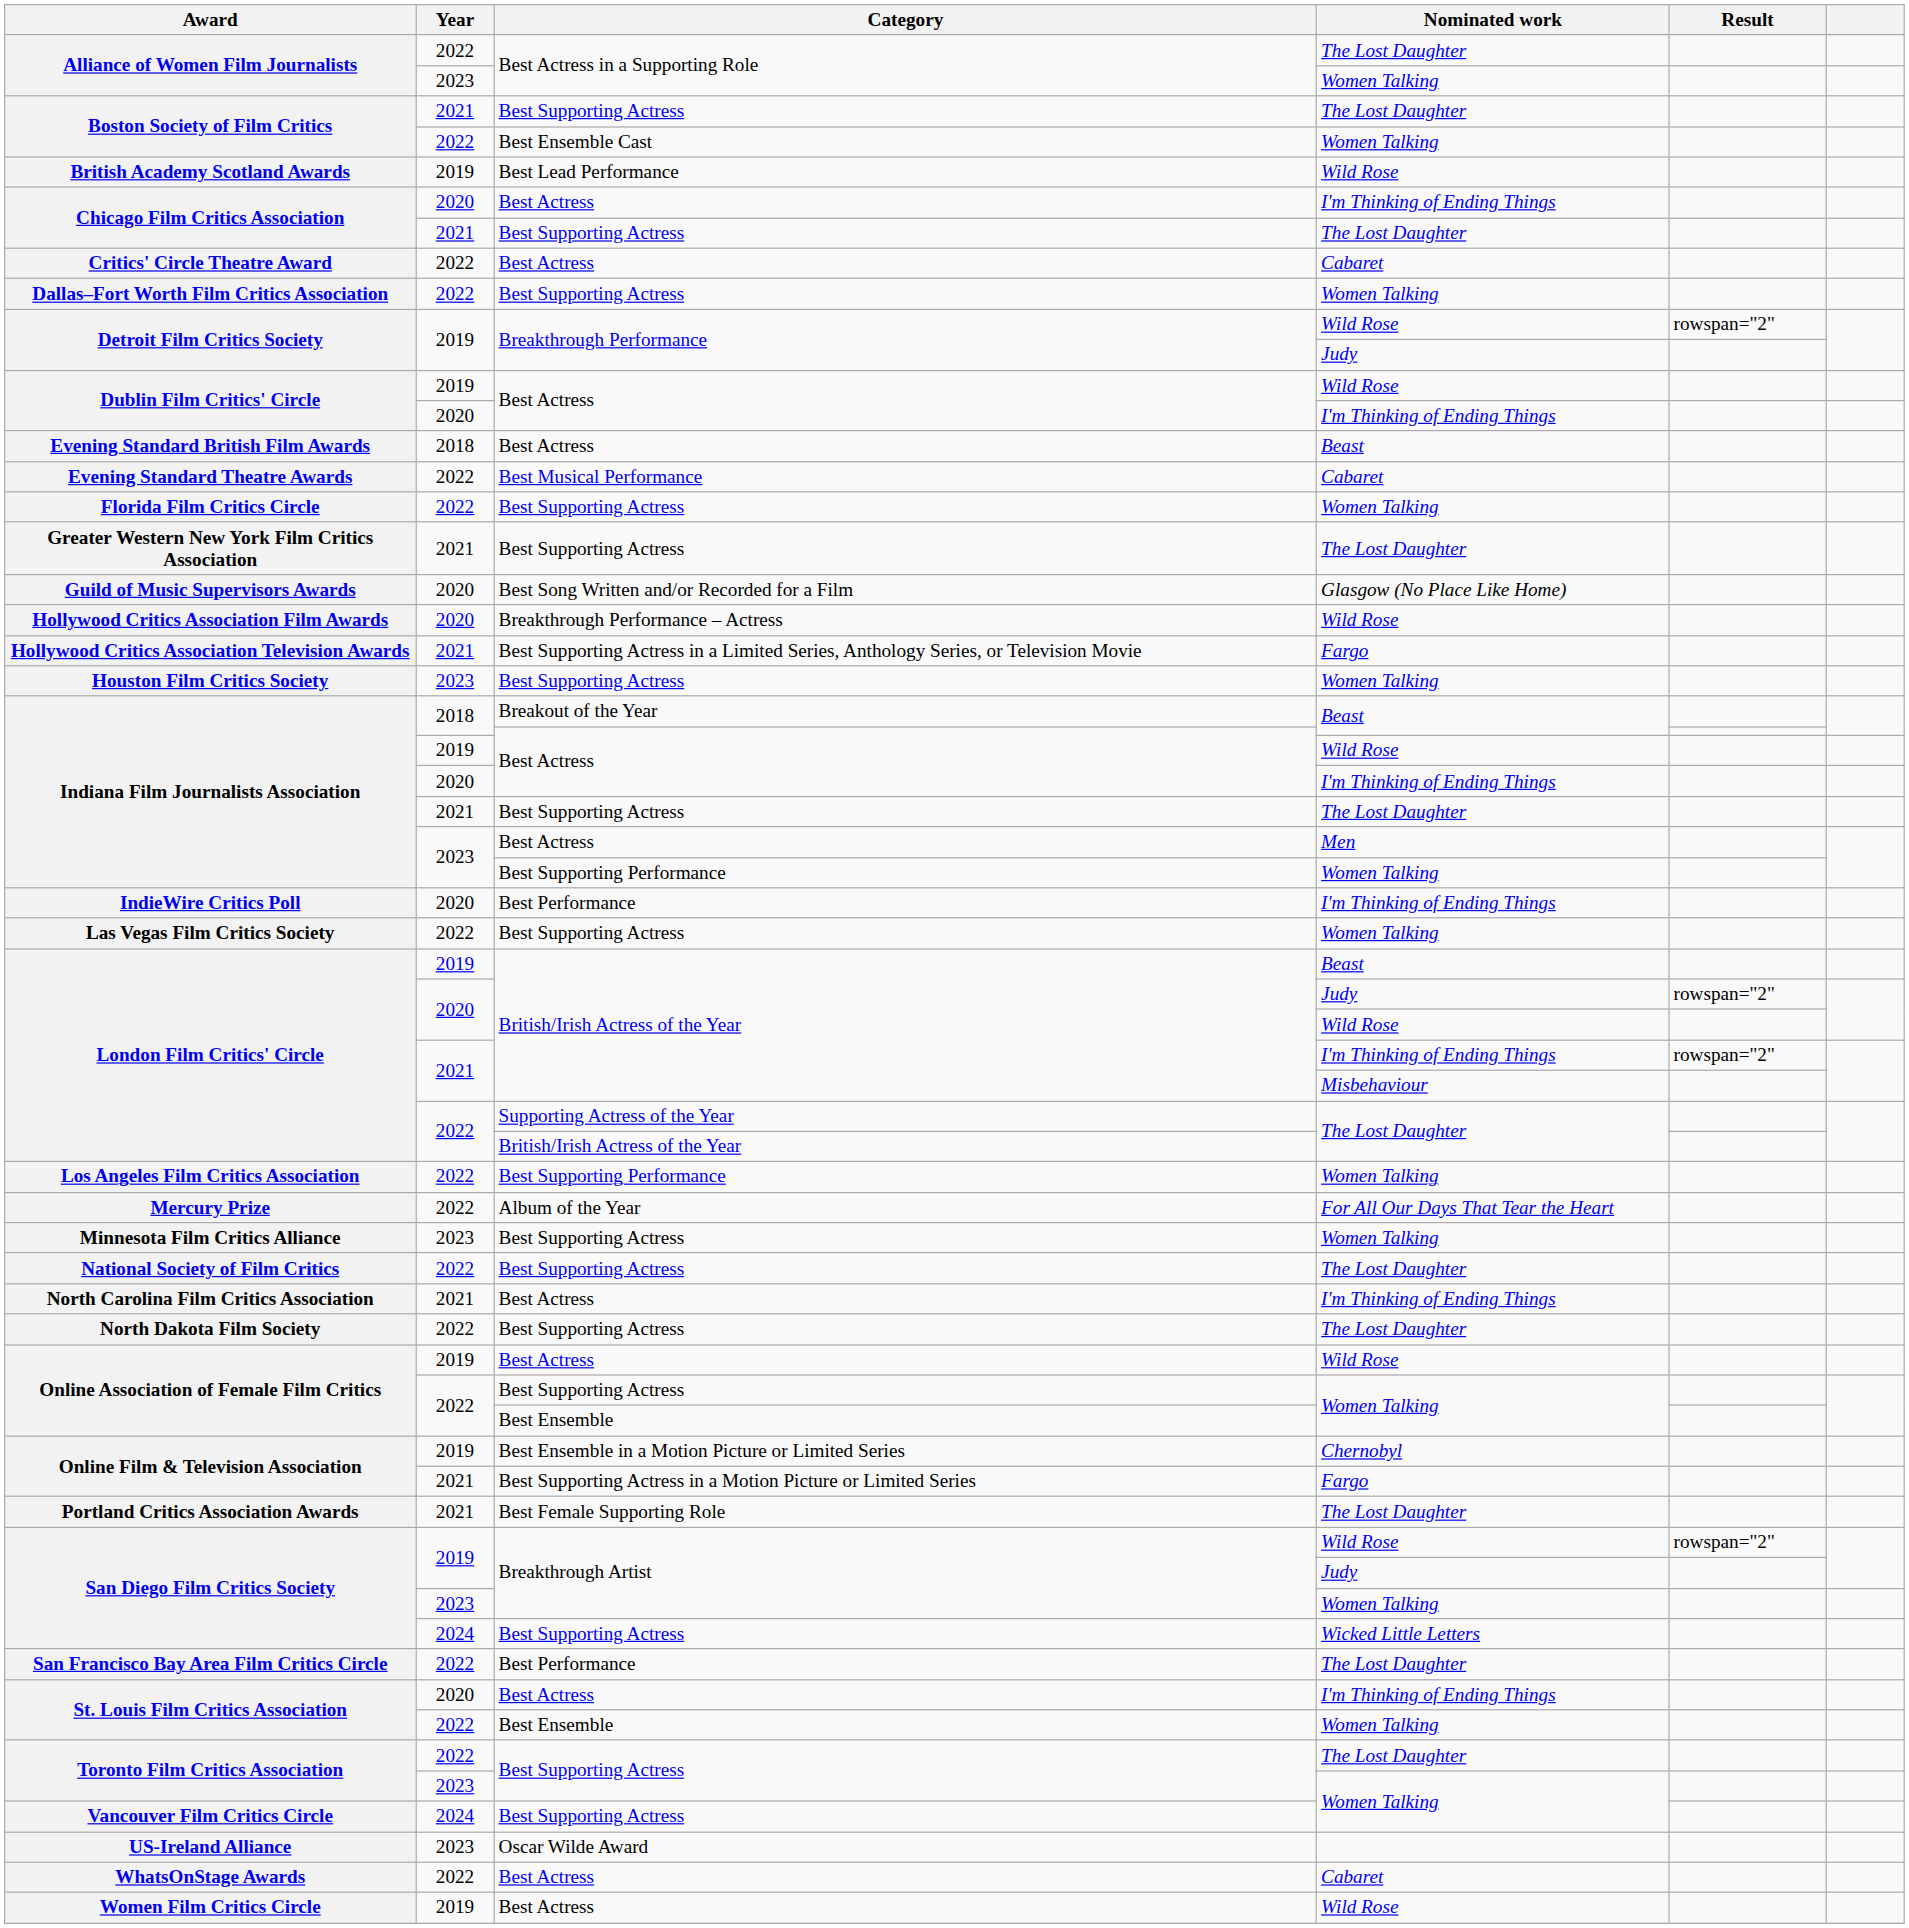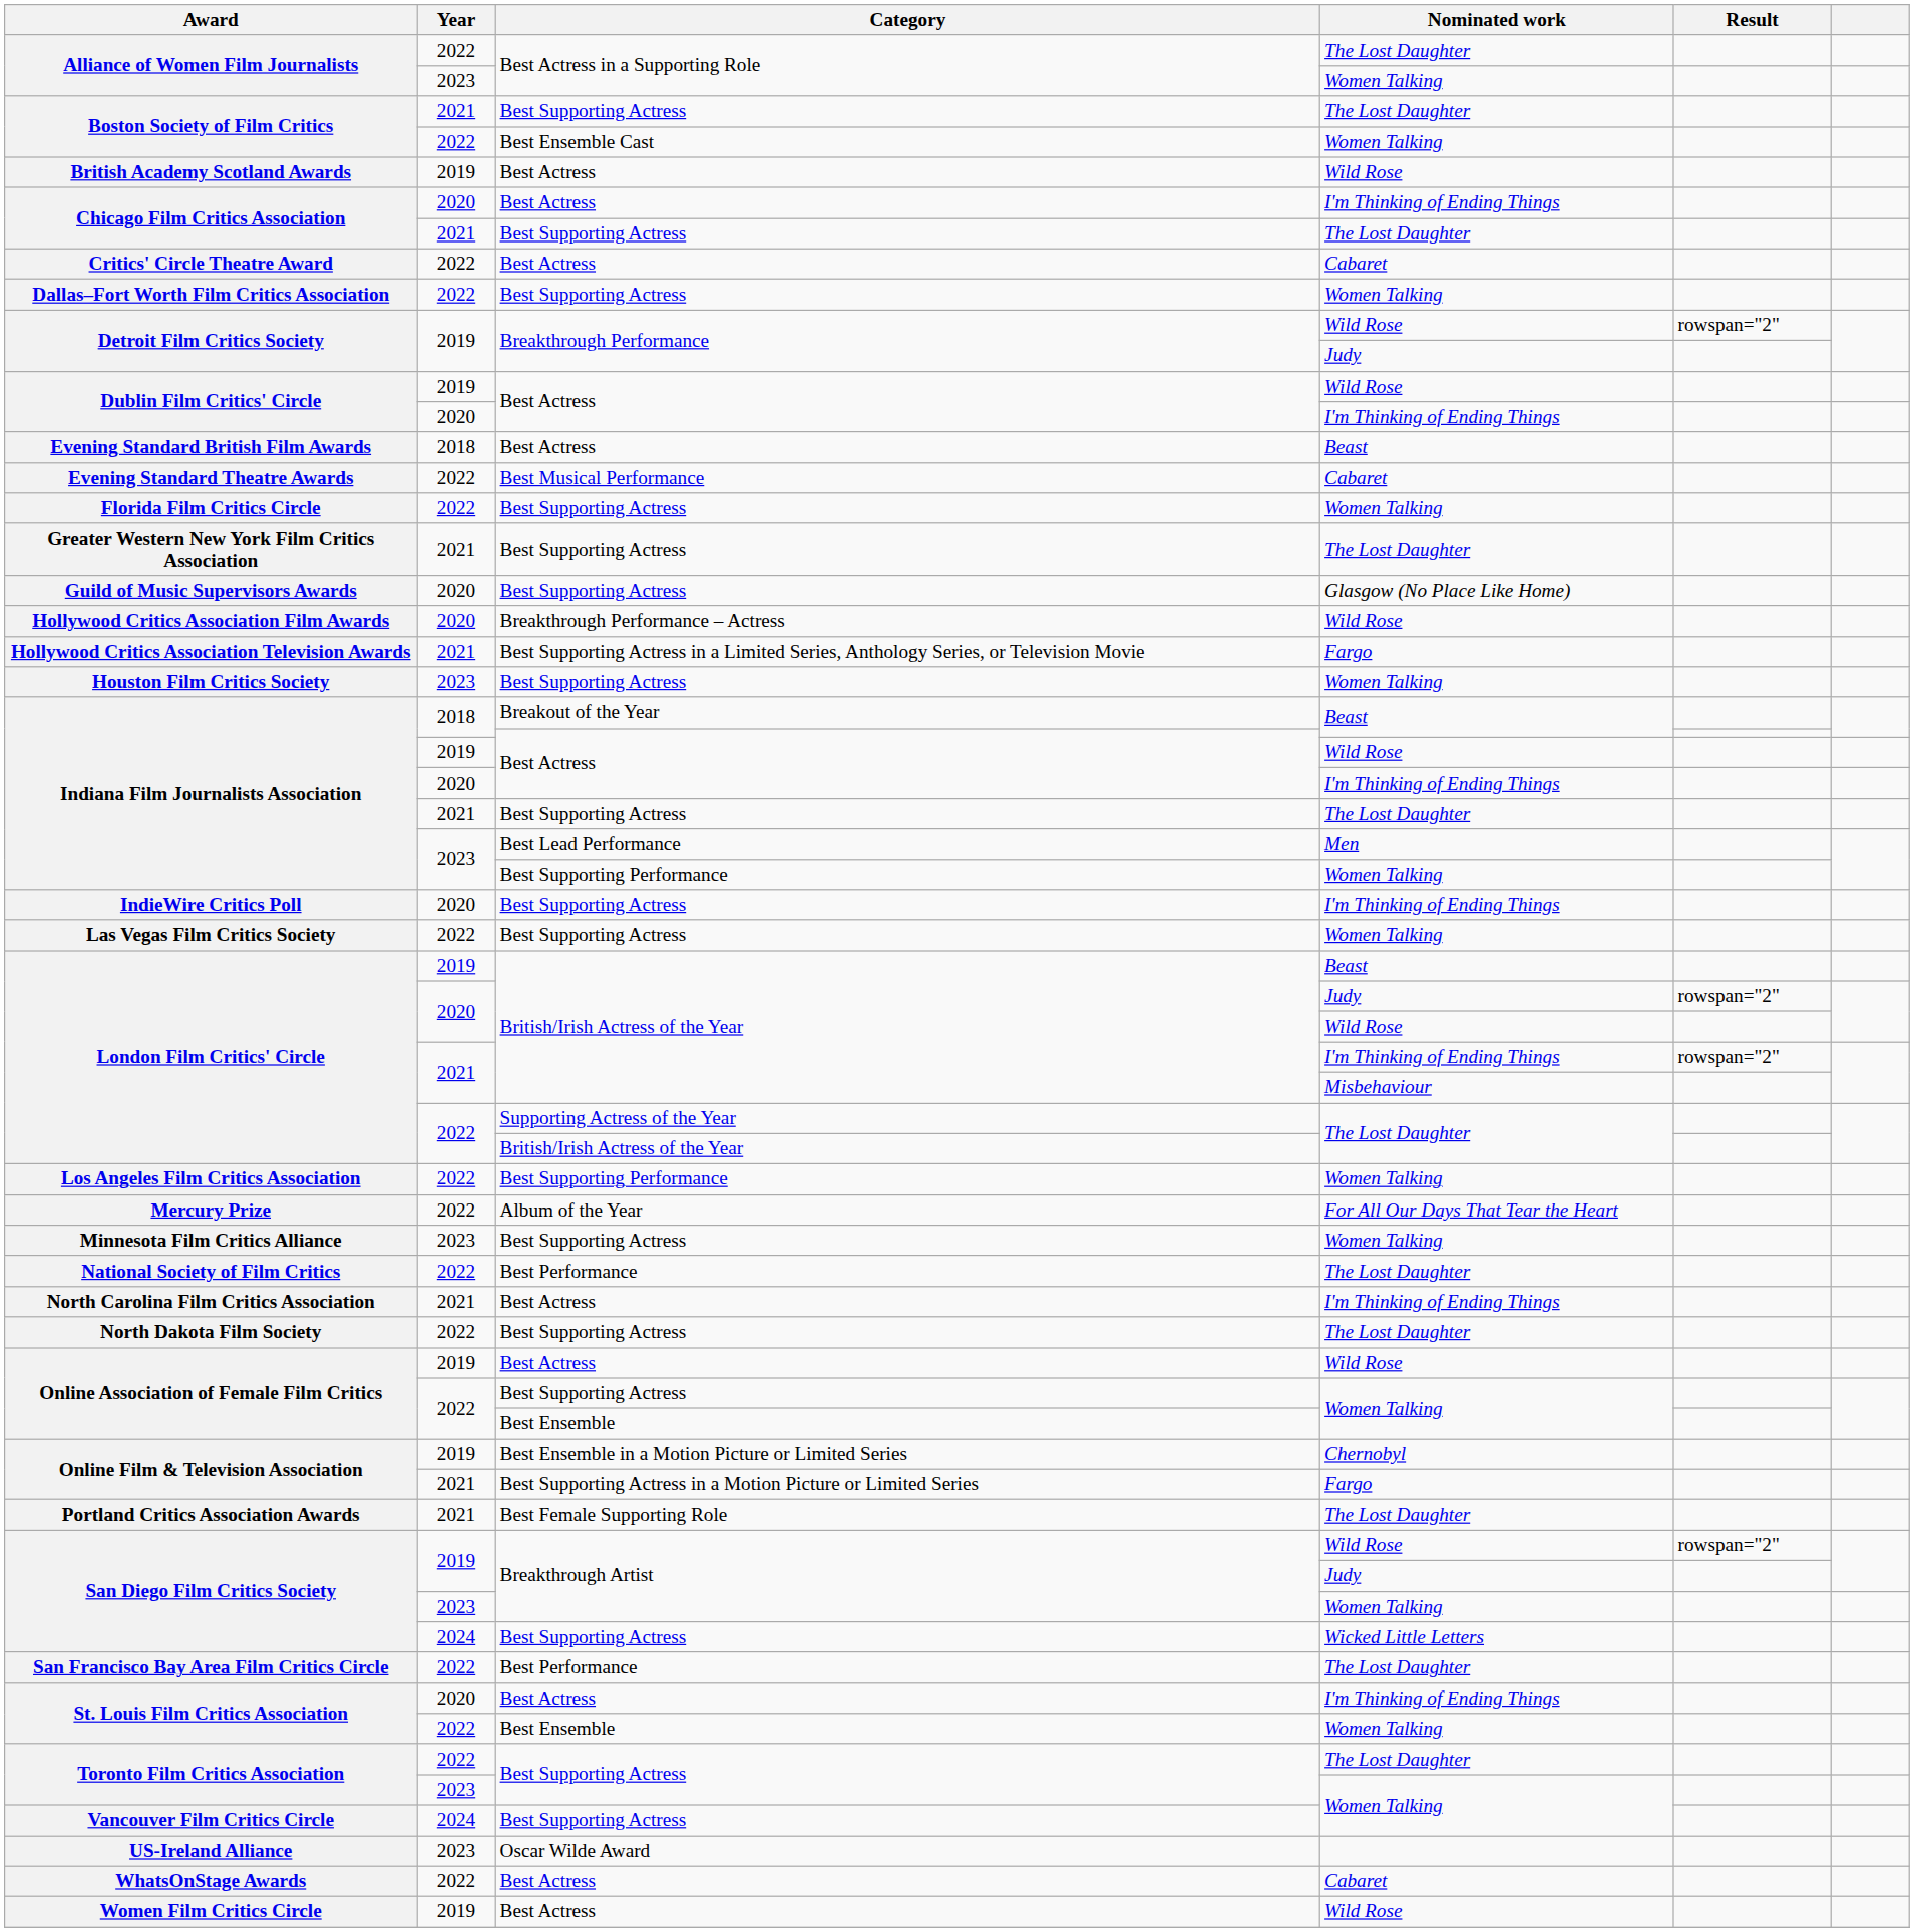British Academy Scotland Awards | Category: Best Lead Performance -> Best Actress
Guild of Music Supervisors Awards | Category: Best Song Written and/or Recorded for a Film -> Best Supporting Actress
Indiana Film Journalists Association / Men | Category: Best Actress -> Best Lead Performance
IndieWire Critics Poll | Category: Best Performance -> Best Supporting Actress
National Society of Film Critics | Category: Best Supporting Actress -> Best Performance
